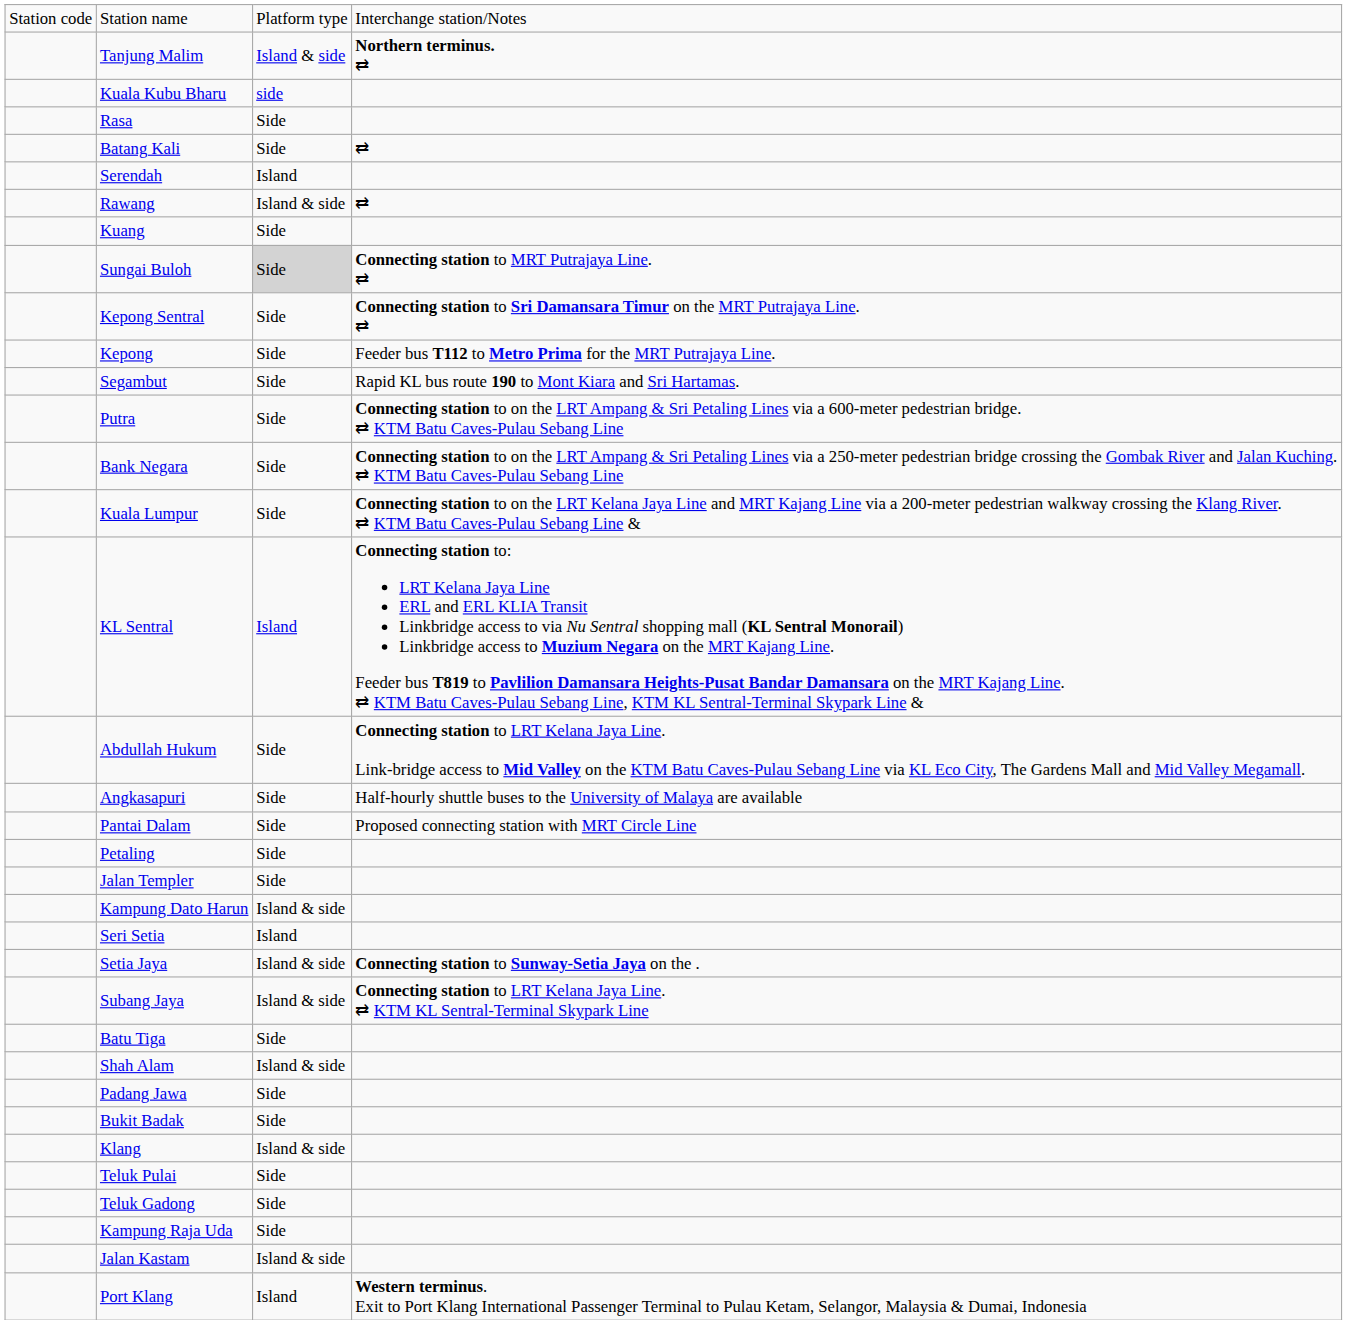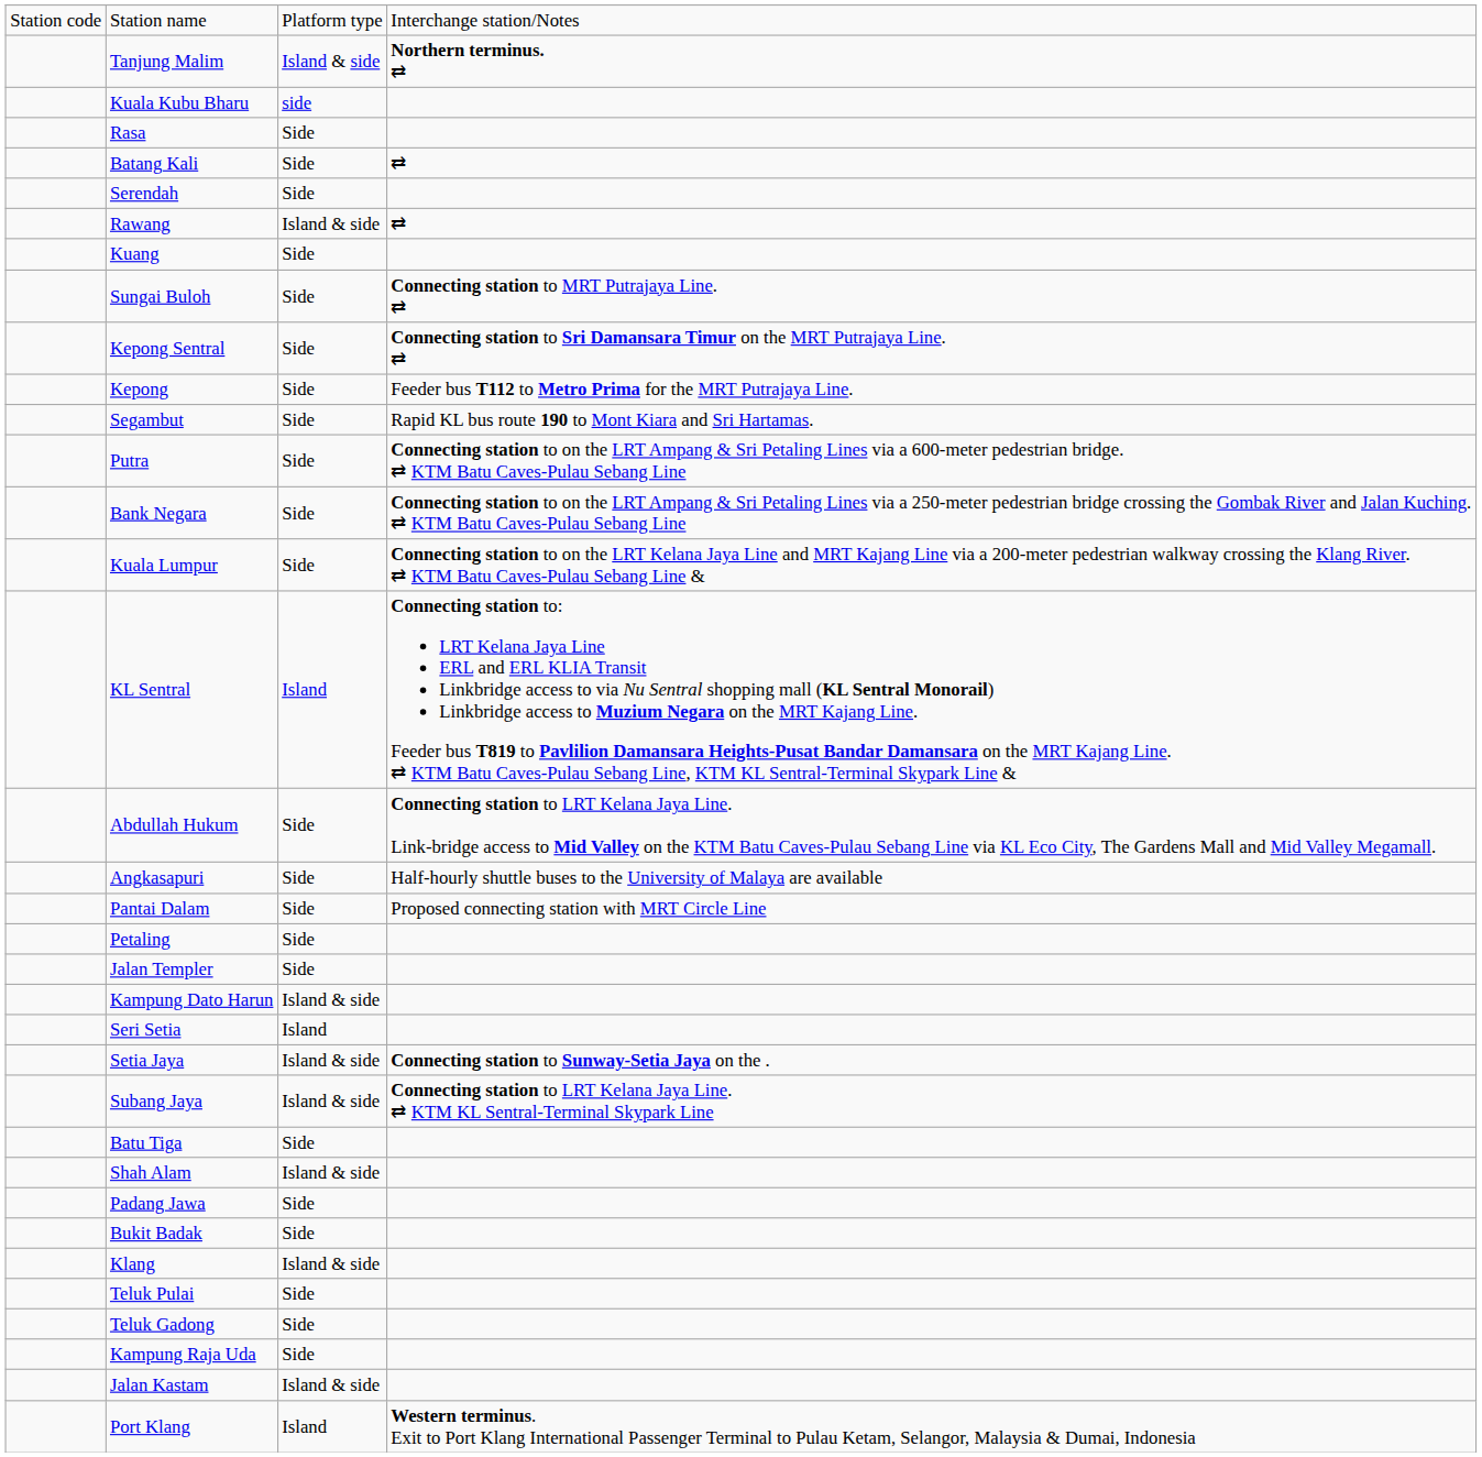Serendah | column 3: Island -> Side
Sungai Buloh | column 3: lightgrey background -> no background
